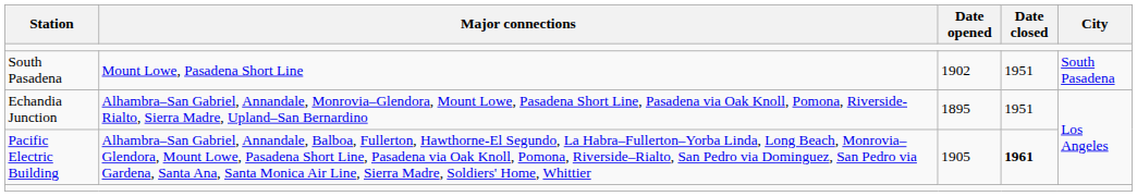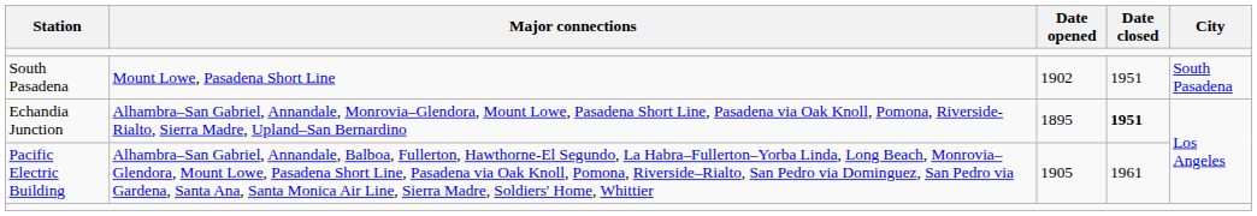Echandia Junction | Date closed: normal -> bold
Pacific Electric Building | Date closed: bold -> normal
